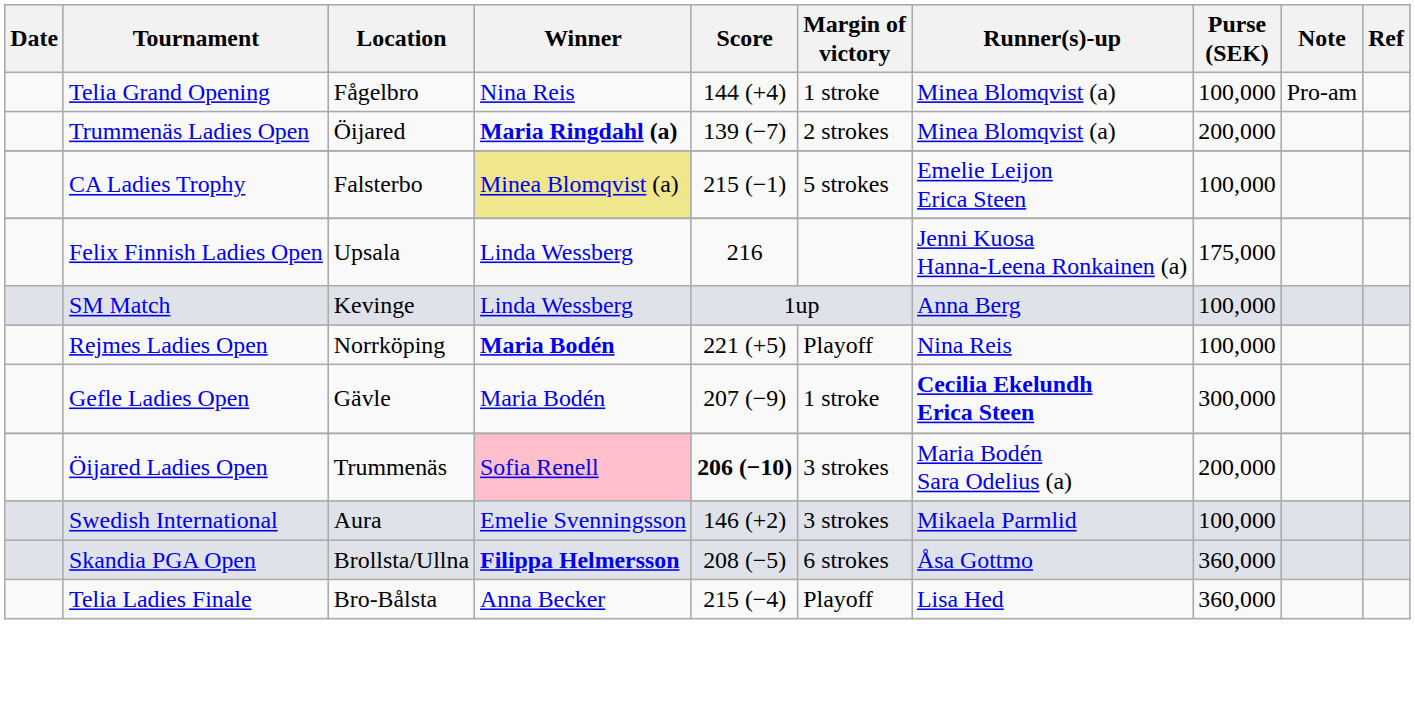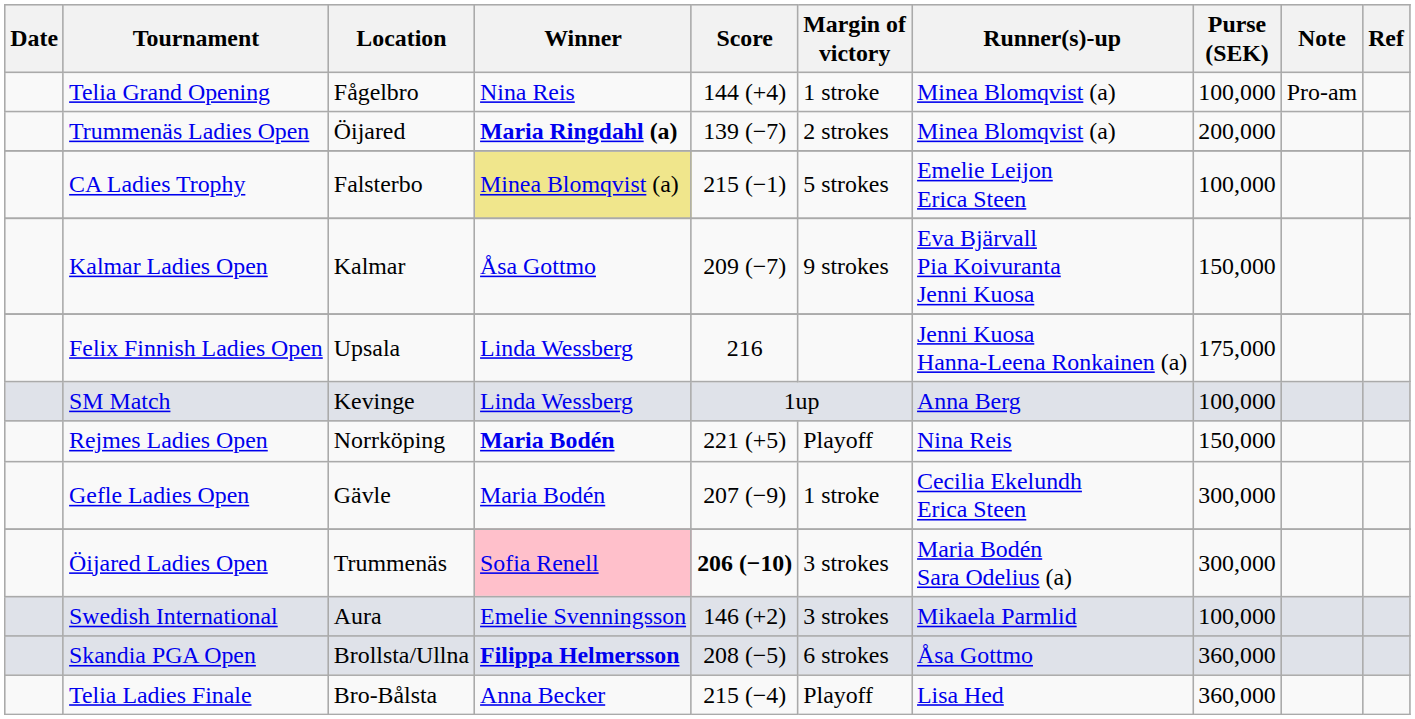+ row: Kalmar Ladies Open | Kalmar | Åsa Gottmo | 209 (−7) | 9 strokes | Eva Bjärvall Pia Koivuranta Jenni Kuosa | 150,000
Rejmes Ladies Open | Purse (SEK): 100,000 -> 150,000
Gefle Ladies Open | Runner(s)-up: bold -> normal
Öijared Ladies Open | Purse (SEK): 200,000 -> 300,000
